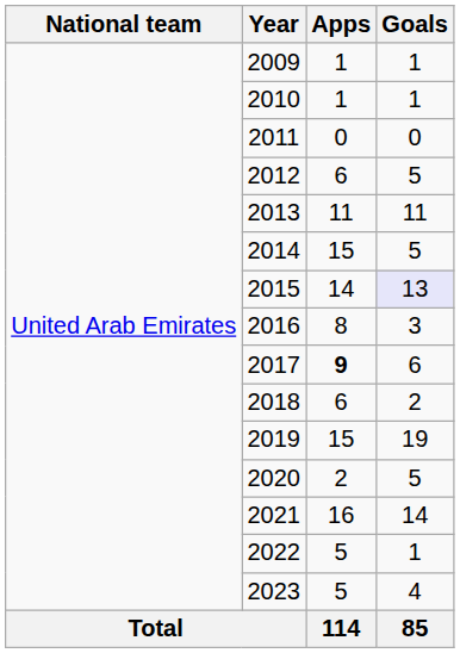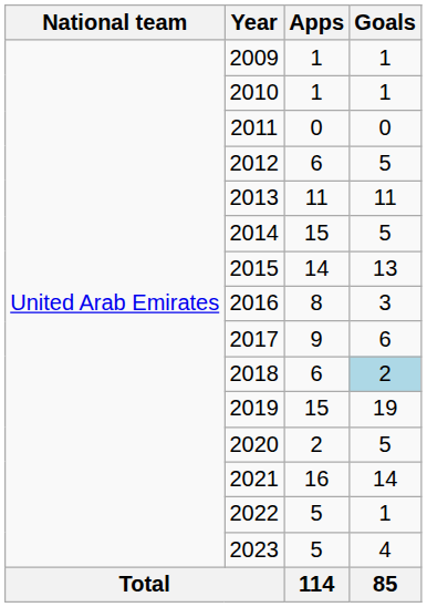2015 | Goals: lavender background -> no background
2017 | Apps: bold -> normal
2018 | Goals: no background -> lightblue background
